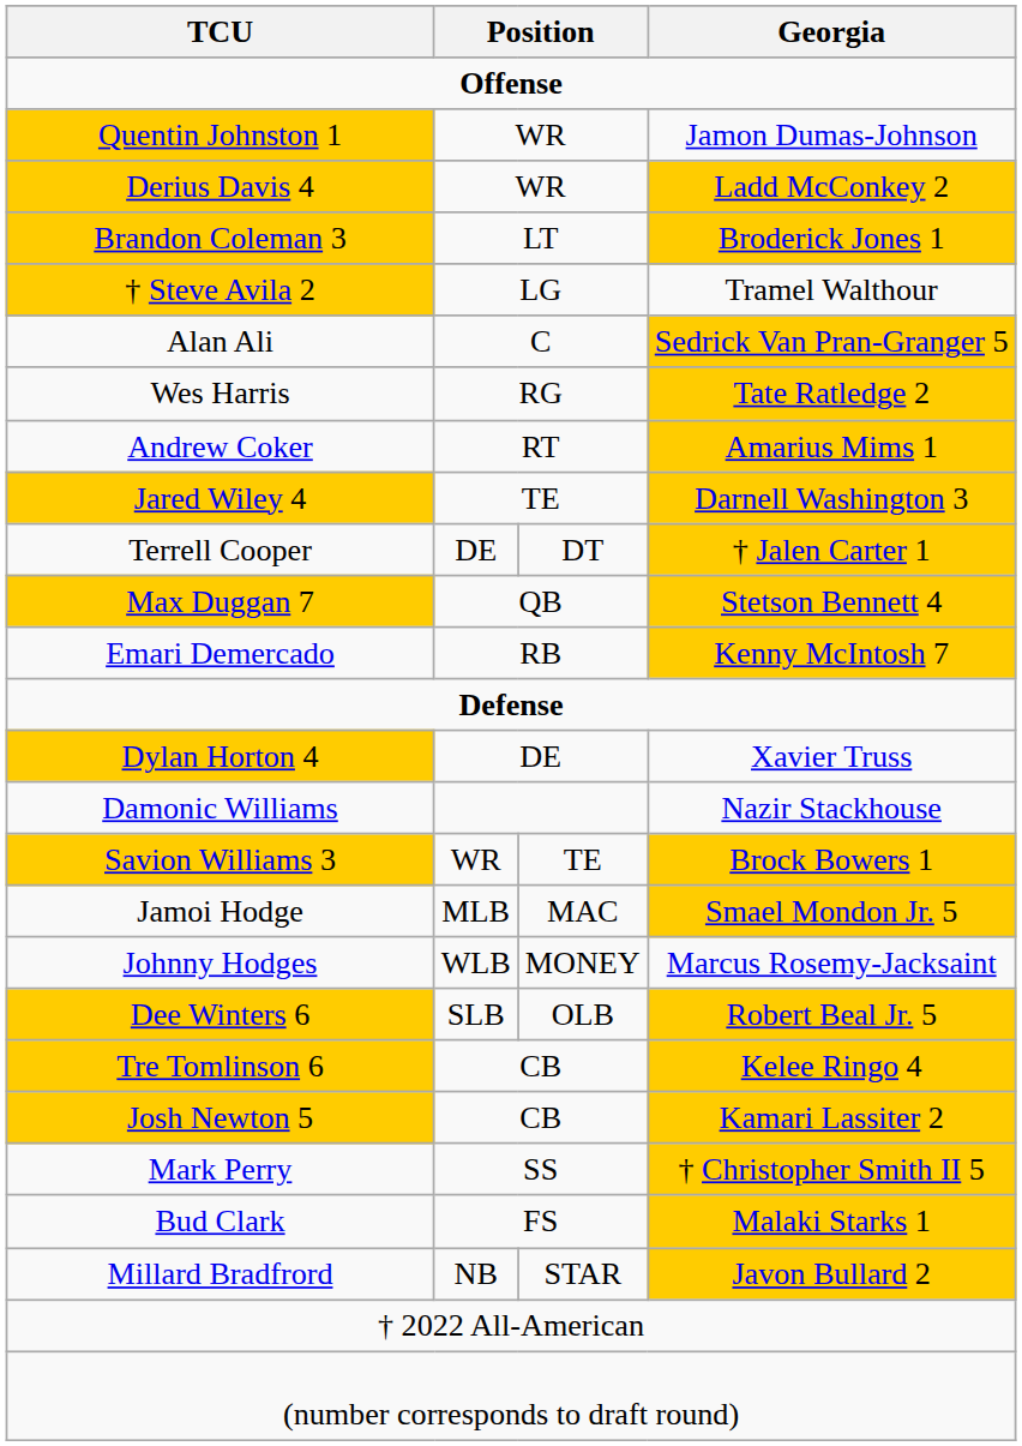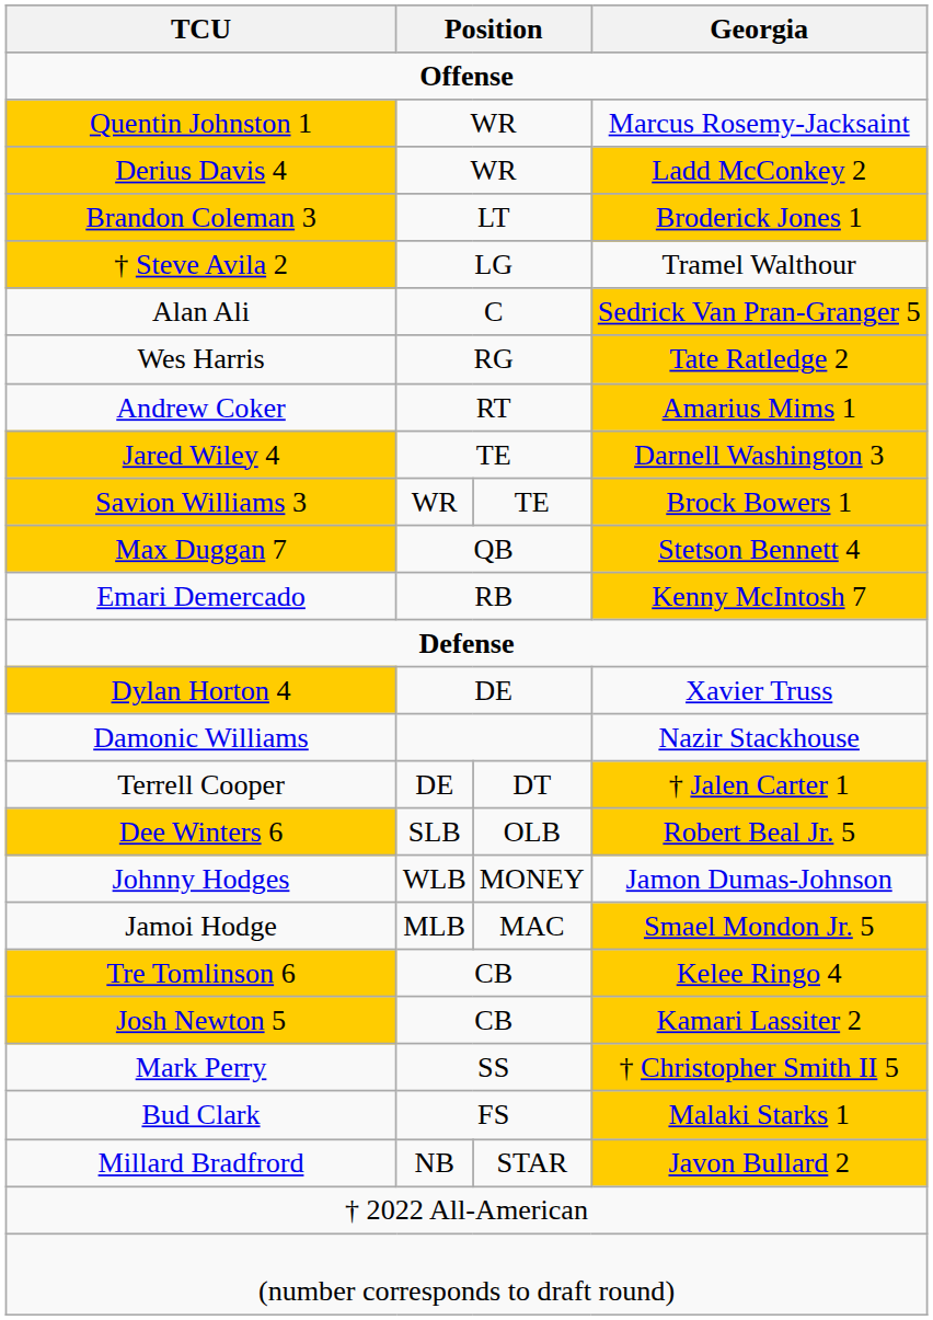Quentin Johnston 1 | Georgia: Jamon Dumas-Johnson -> Marcus Rosemy-Jacksaint
rows swapped: Savion Williams 3 <-> Terrell Cooper
rows swapped: Jamoi Hodge <-> Dee Winters 6
Johnny Hodges | Georgia: Marcus Rosemy-Jacksaint -> Jamon Dumas-Johnson
